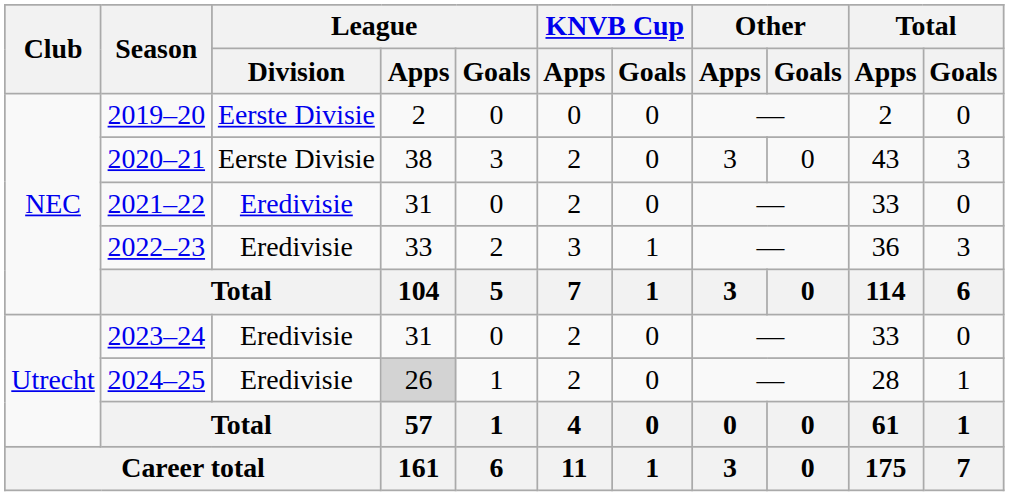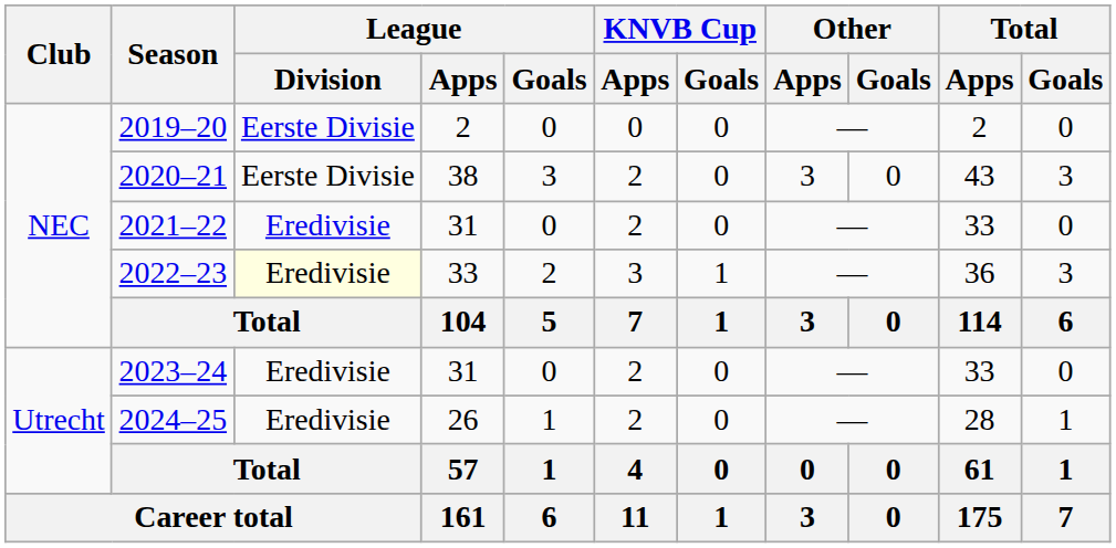2022–23 | League / Division: no background -> lightyellow background
2024–25 | League / Apps: lightgrey background -> no background
